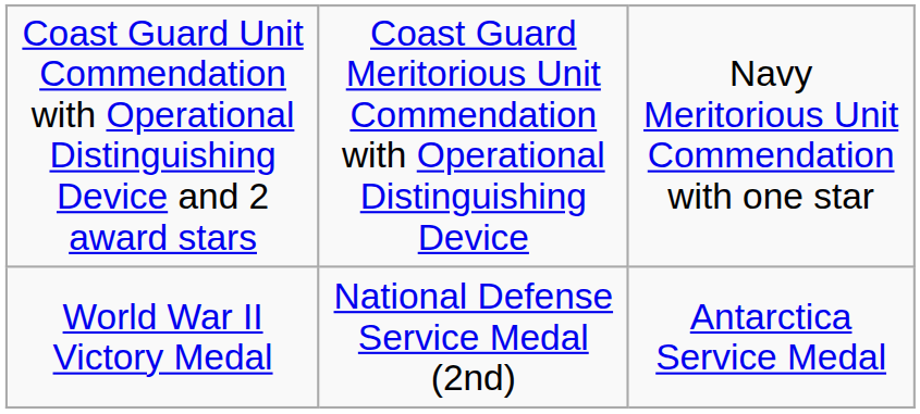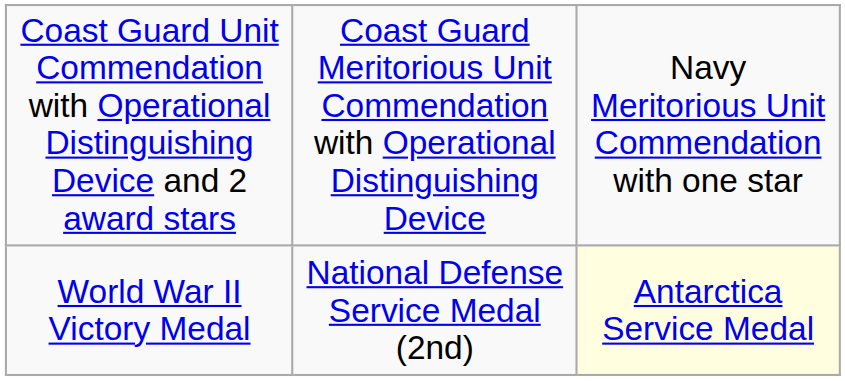World War II Victory Medal | column 3: no background -> lightyellow background
